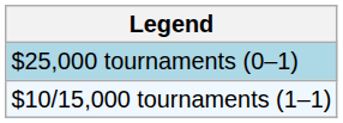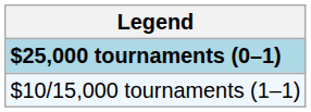row 2 | column 1: normal -> bold
